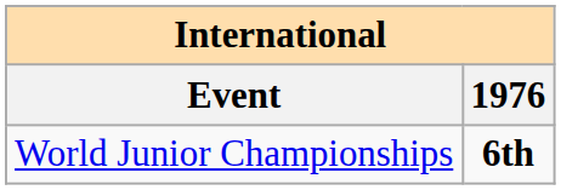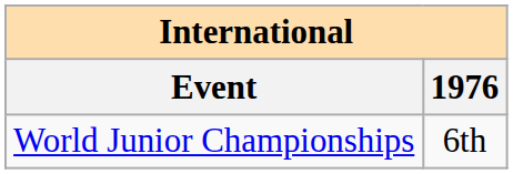World Junior Championships | 1976: bold -> normal
